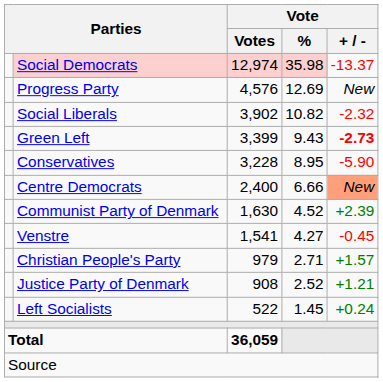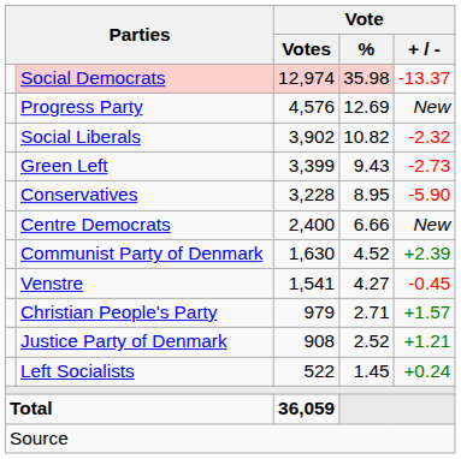Green Left | Vote / + / -: bold -> normal
Centre Democrats | Vote / + / -: lightsalmon background -> no background
